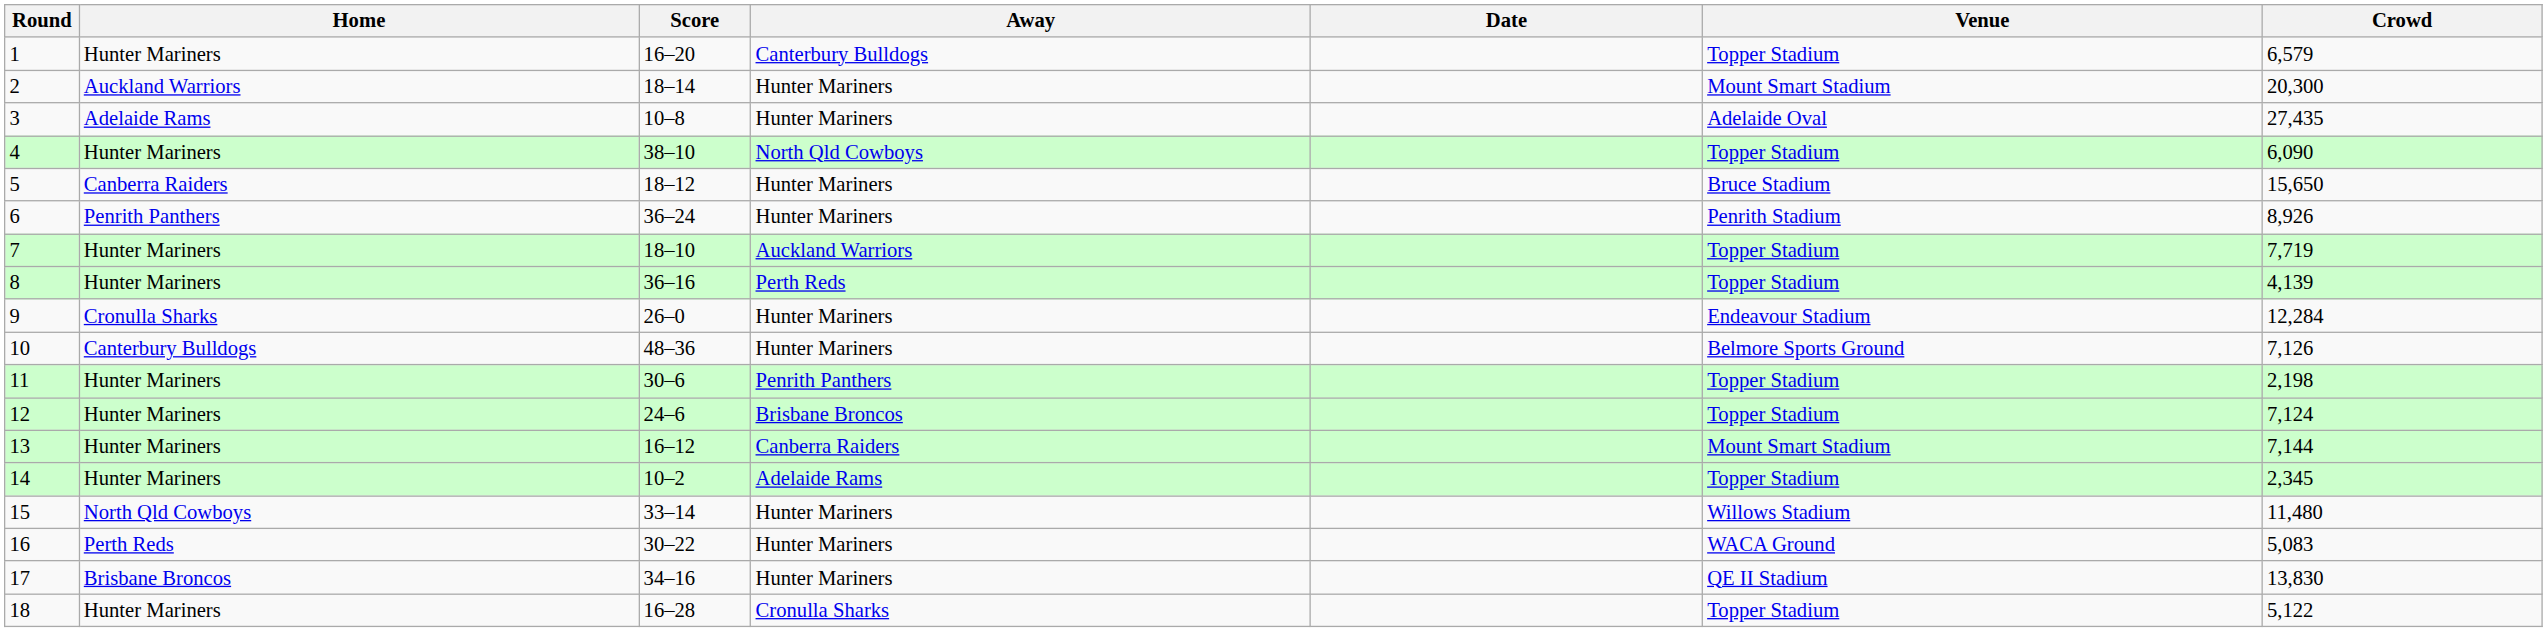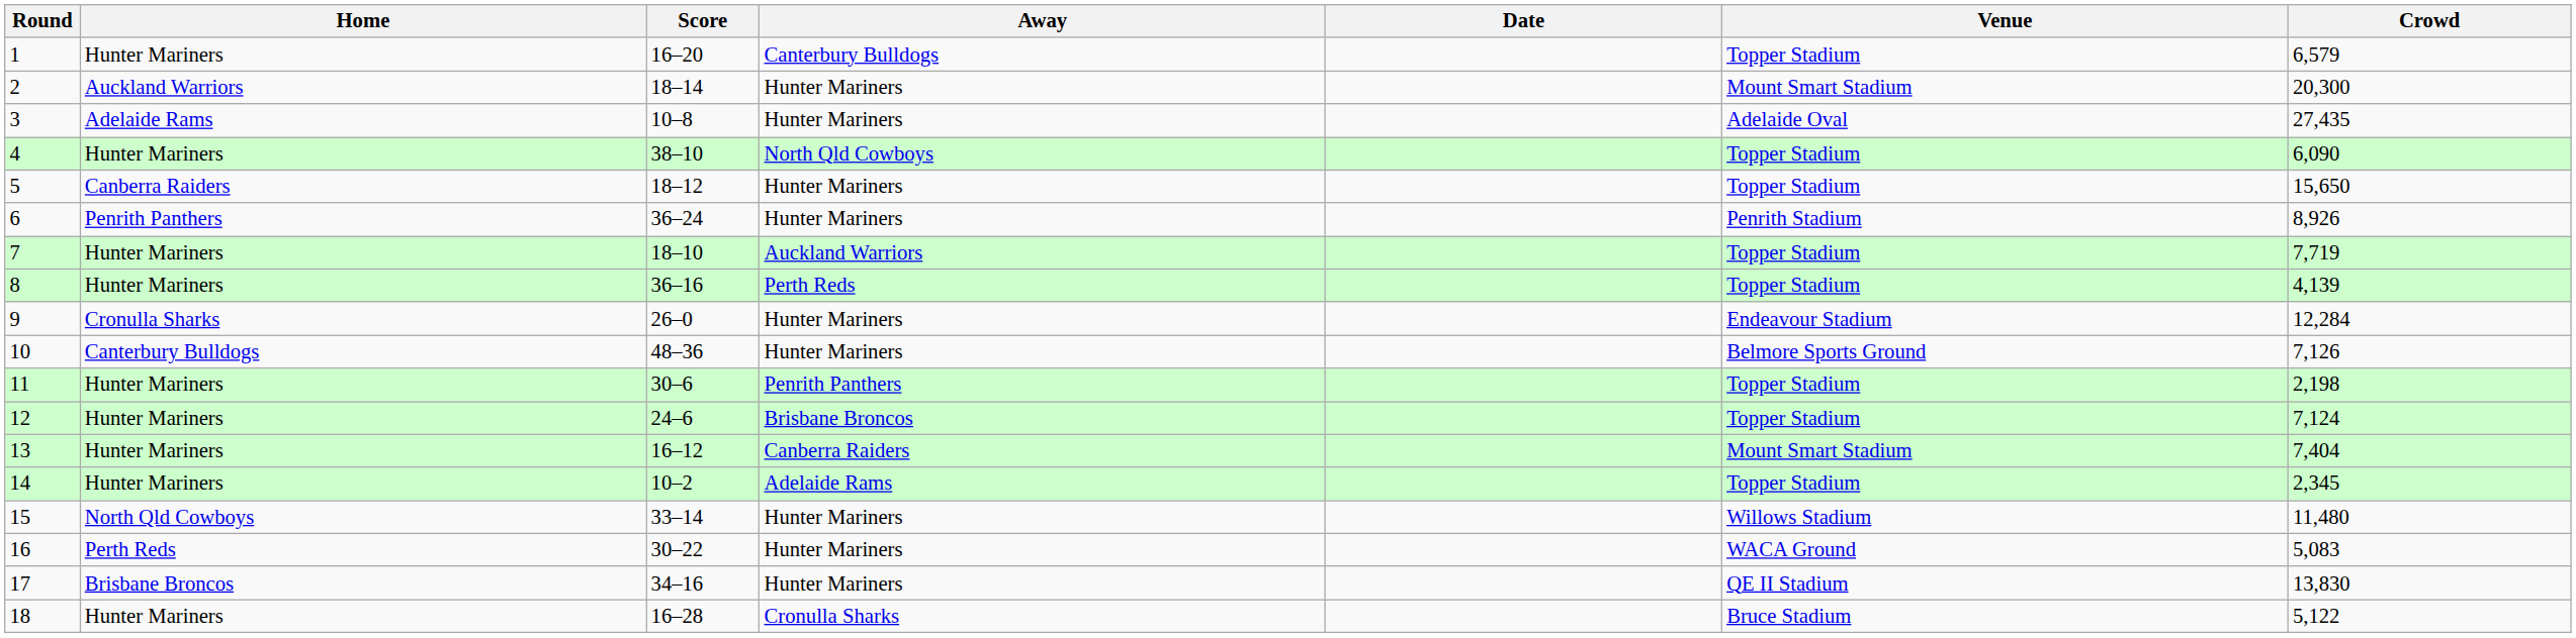5 | Venue: Bruce Stadium -> Topper Stadium
13 | Crowd: 7,144 -> 7,404
18 | Venue: Topper Stadium -> Bruce Stadium
